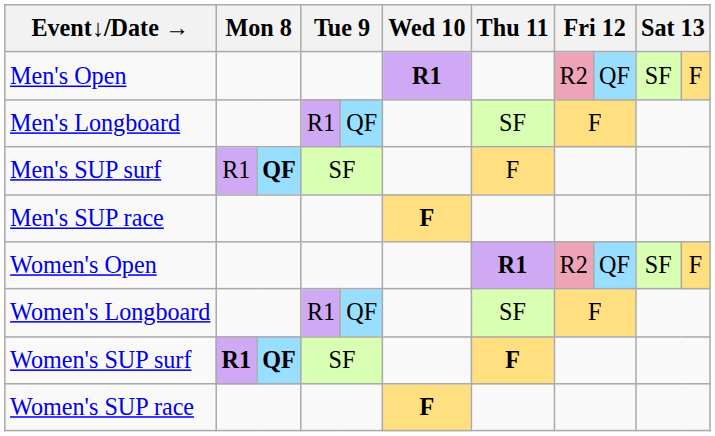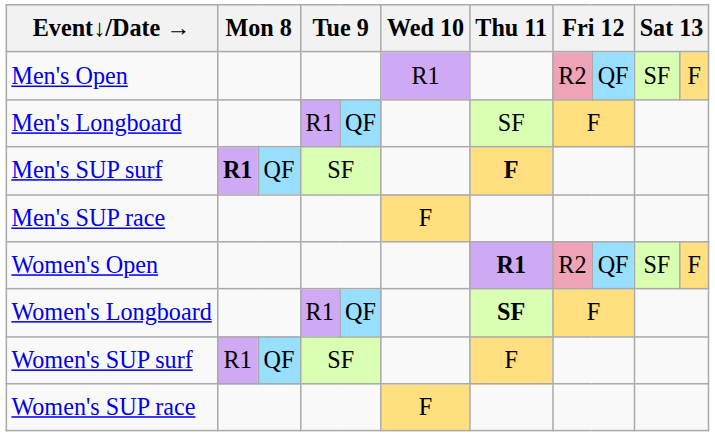Men's Open | Wed 10: bold -> normal
Men's SUP surf | column 2: normal -> bold
Men's SUP surf | column 3: bold -> normal
Men's SUP surf | Thu 11: normal -> bold
Men's SUP race | Wed 10: bold -> normal
Women's Longboard | Thu 11: normal -> bold
Women's SUP surf | column 2: bold -> normal
Women's SUP surf | column 3: bold -> normal
Women's SUP surf | Thu 11: bold -> normal
Women's SUP race | Wed 10: bold -> normal
